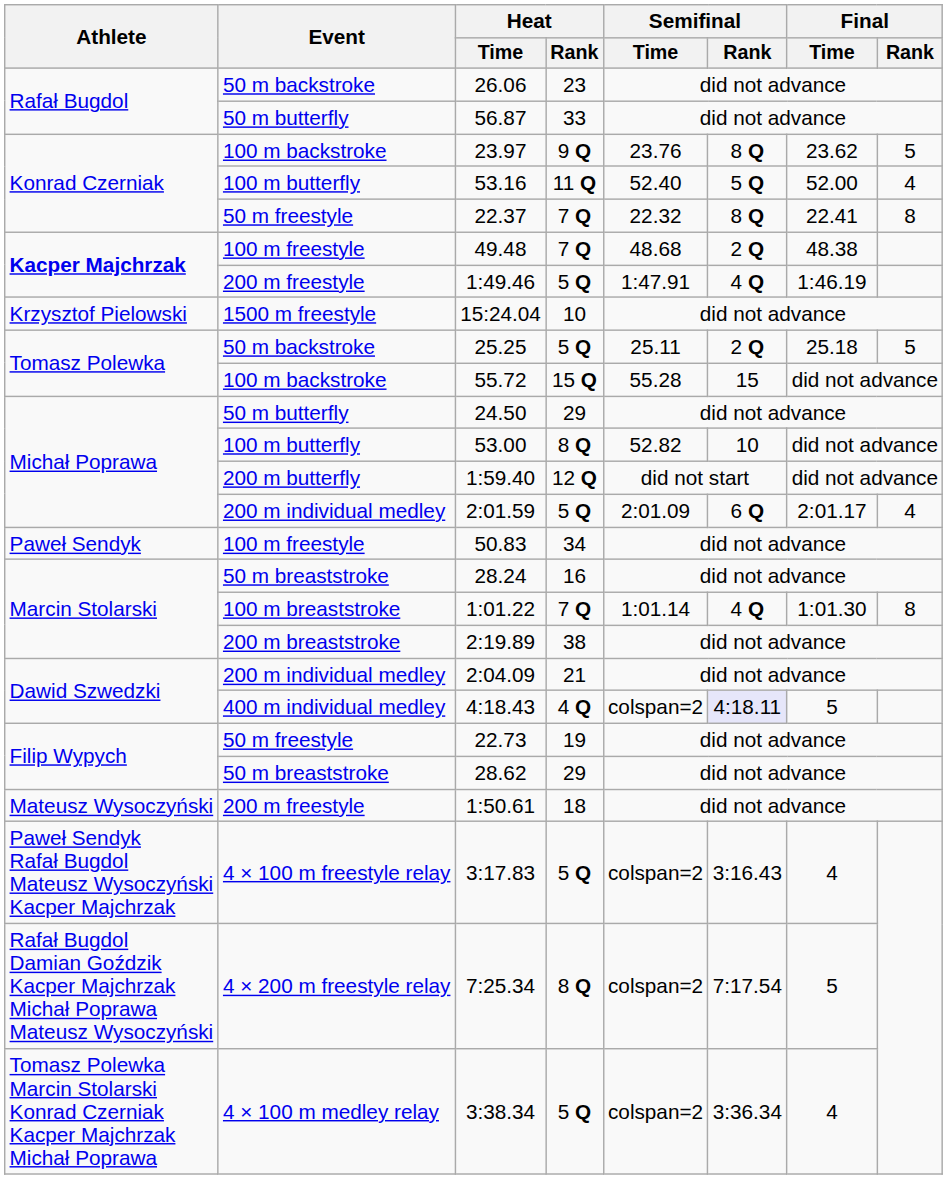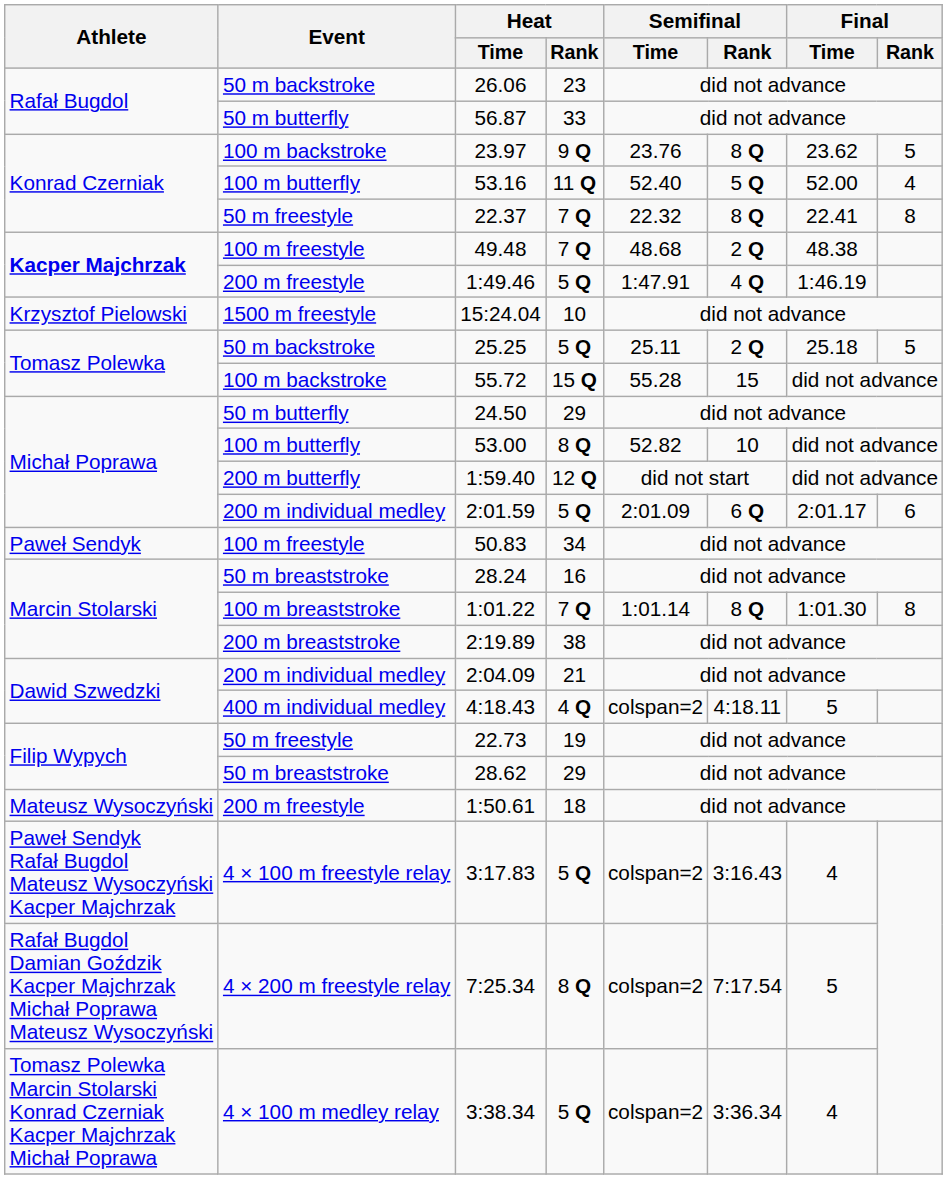2:01.59 | Final / Rank: 4 -> 6
1:01.22 | Semifinal / Rank: 4 Q -> 8 Q
4:18.43 | Semifinal / Rank: lavender background -> no background
